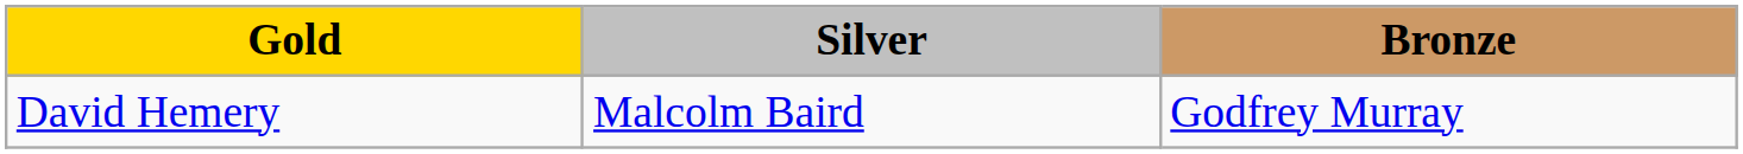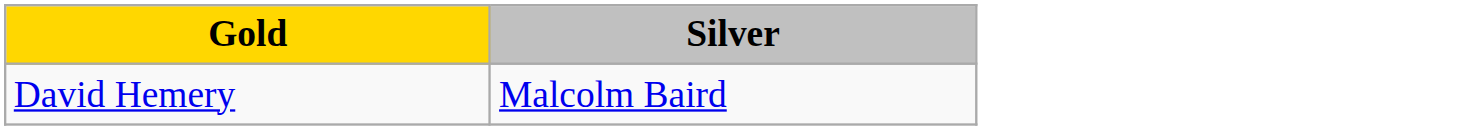- column: Bronze | Godfrey Murray
